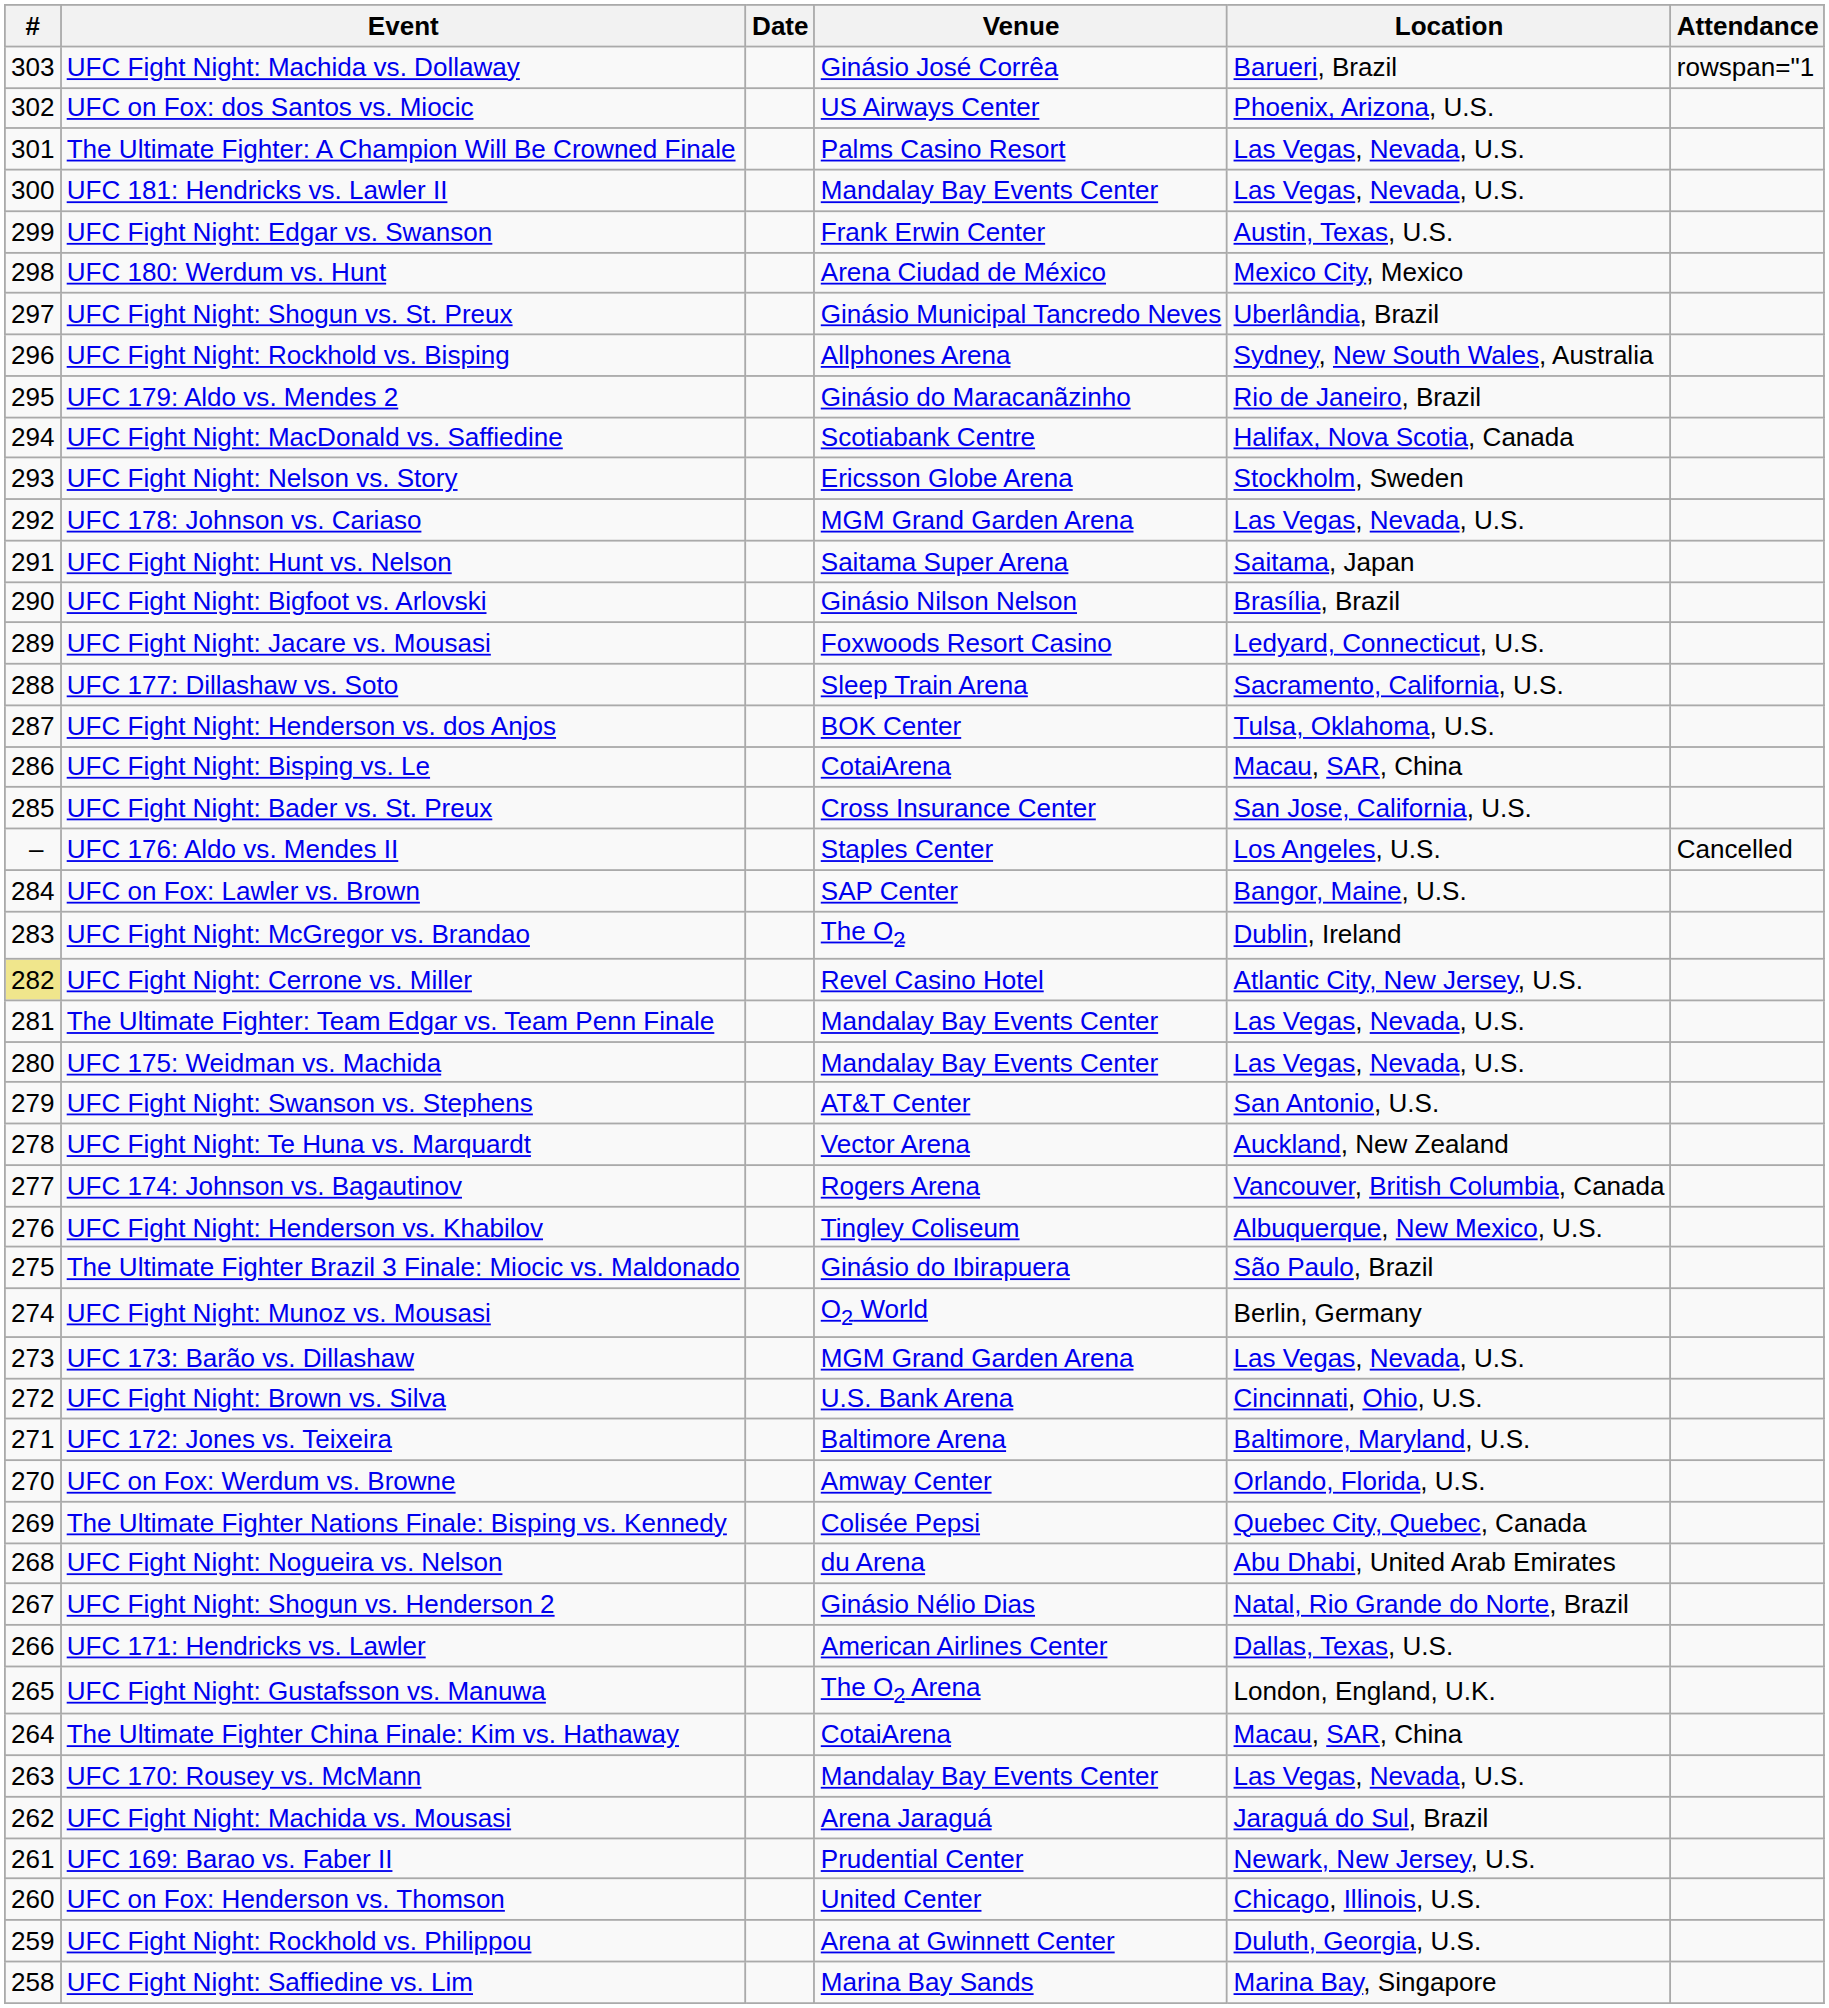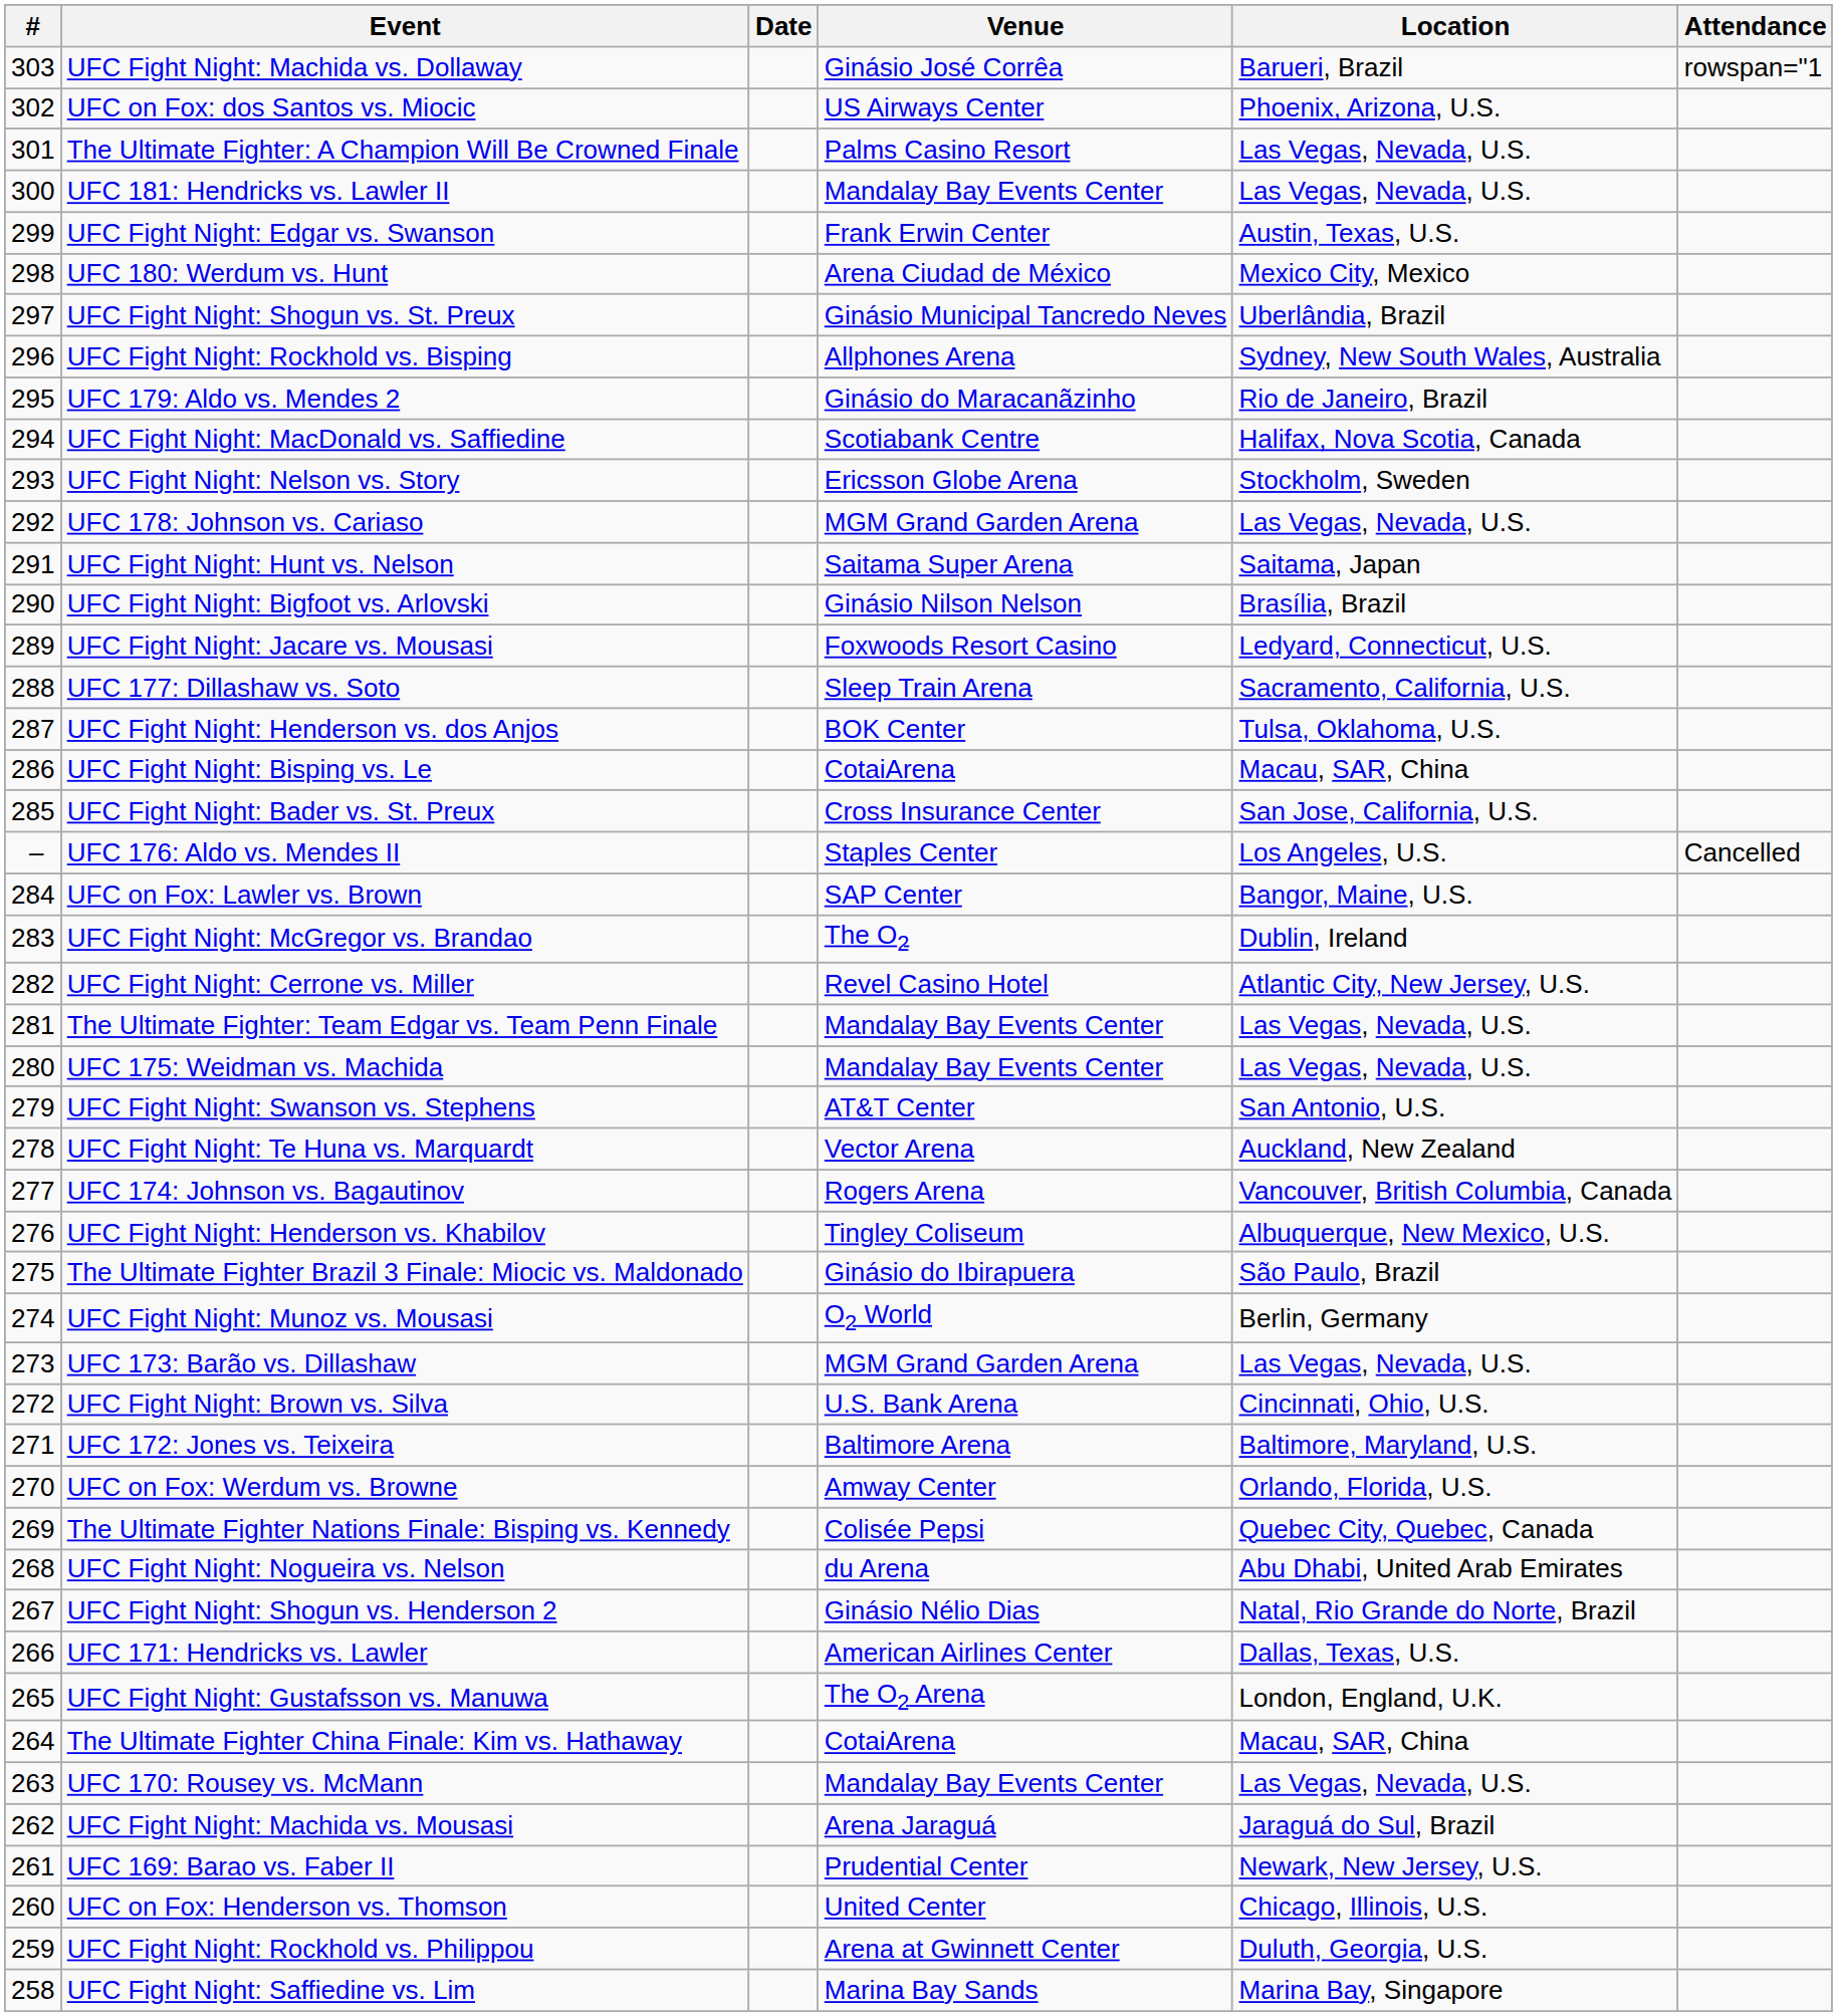UFC Fight Night: Cerrone vs. Miller | #: khaki background -> no background
